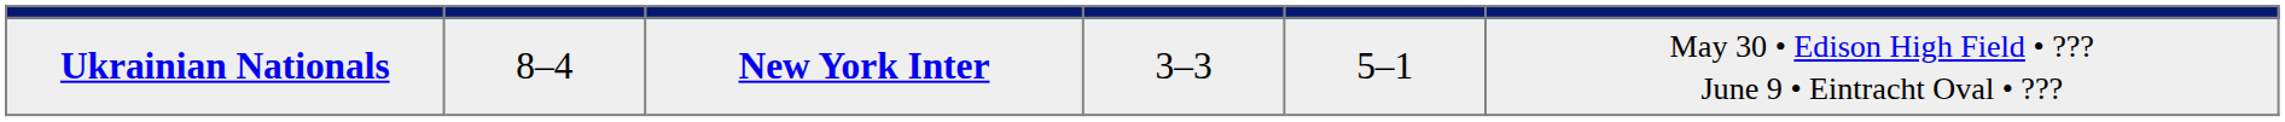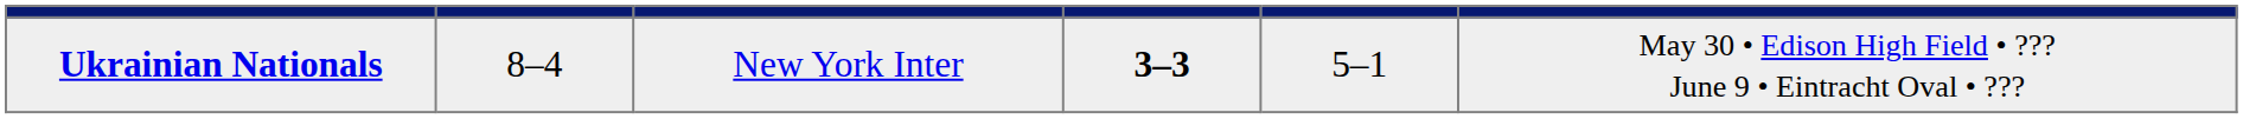Ukrainian Nationals | column 3: bold -> normal
Ukrainian Nationals | column 4: normal -> bold
